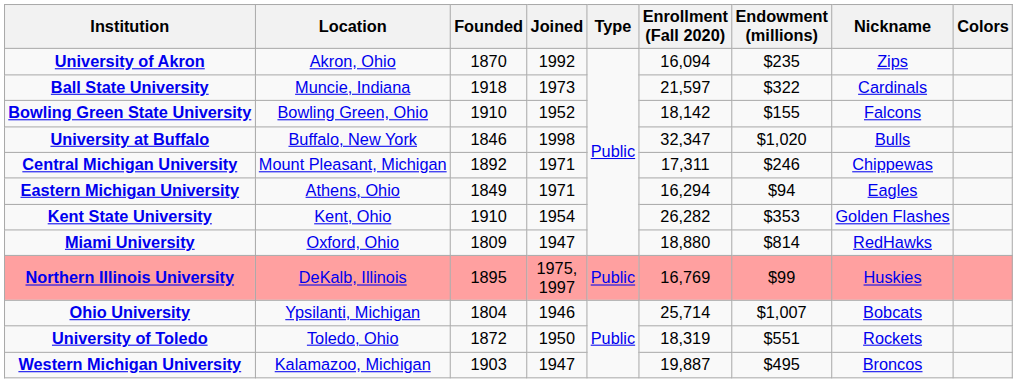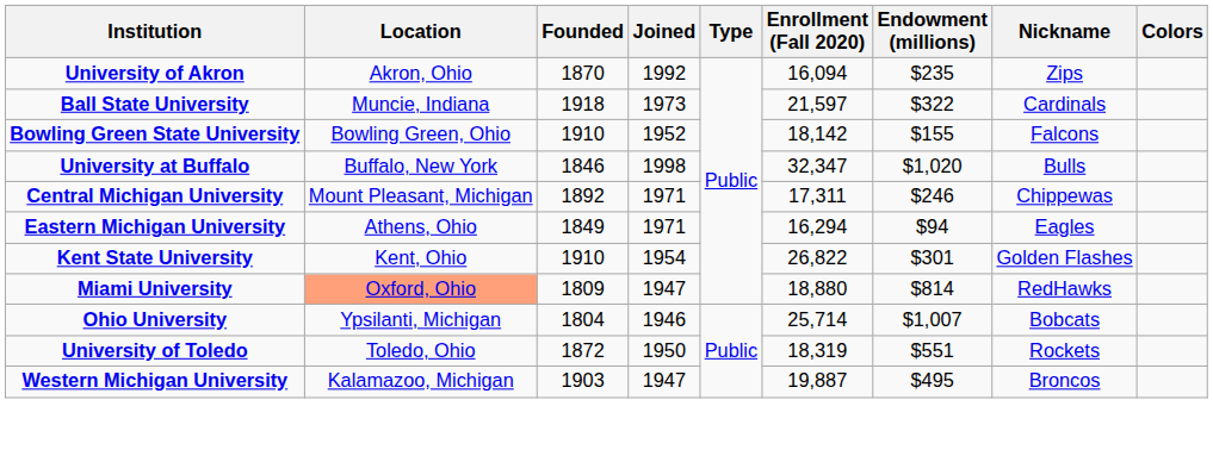Kent State University | Enrollment (Fall 2020): 26,282 -> 26,822
Kent State University | Endowment (millions): $353 -> $301
Miami University | Location: no background -> lightsalmon background
- row: Northern Illinois University | DeKalb, Illinois | 1895 | 1975, 1997 | Public | 16,769 | $99 | Huskies
